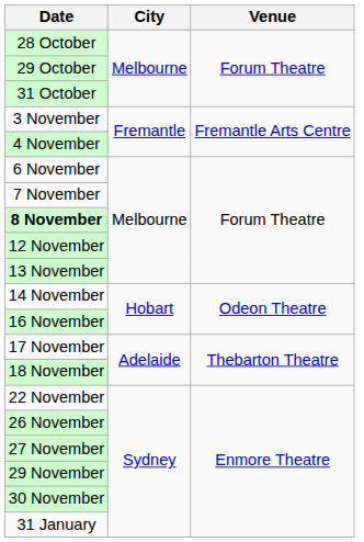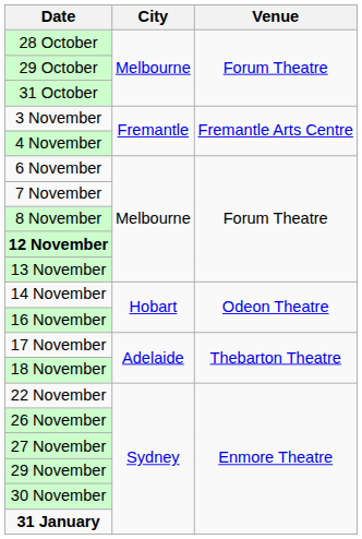8 November | Date: bold -> normal
12 November | Date: normal -> bold
31 January | Date: normal -> bold
